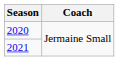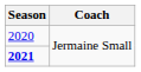2021 | Season: normal -> bold
